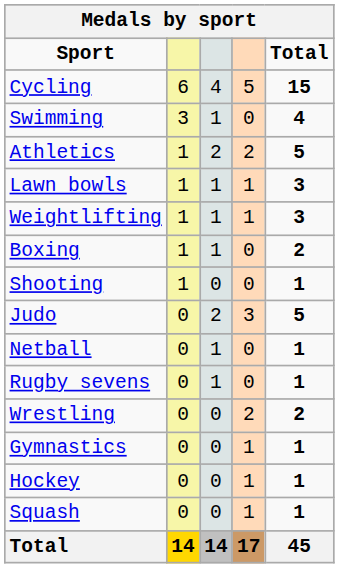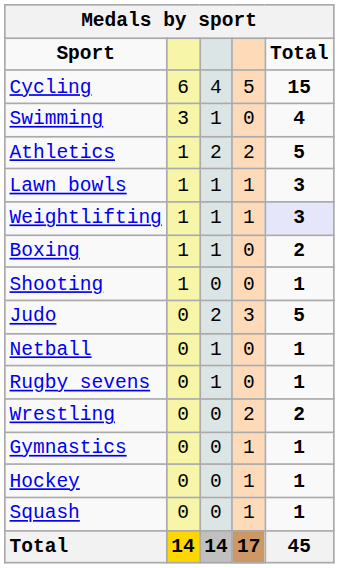Weightlifting | Total: no background -> lavender background
